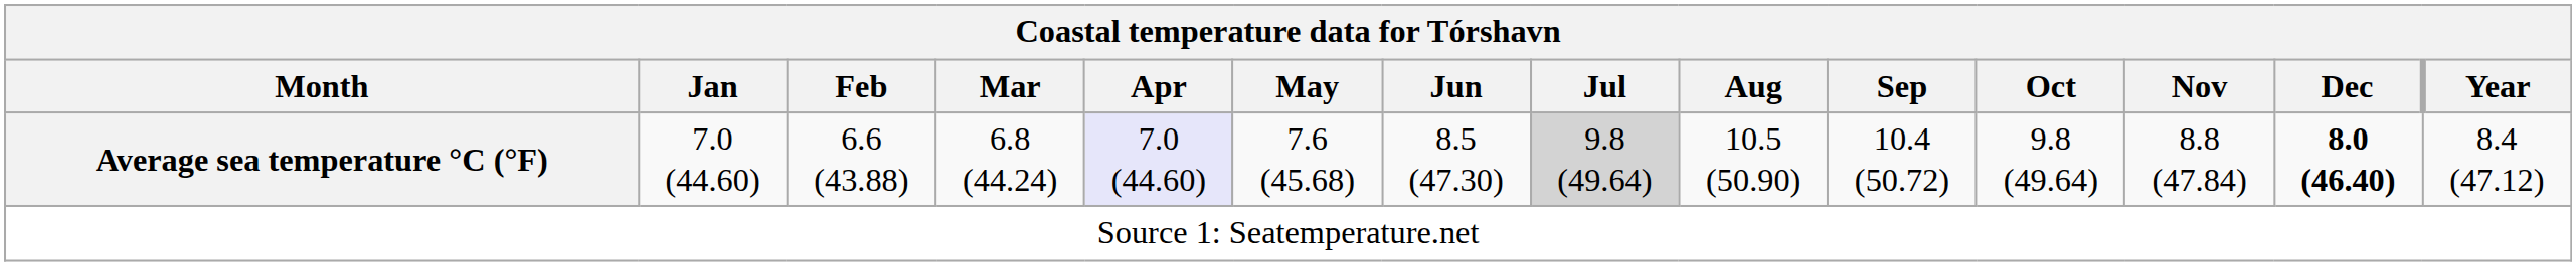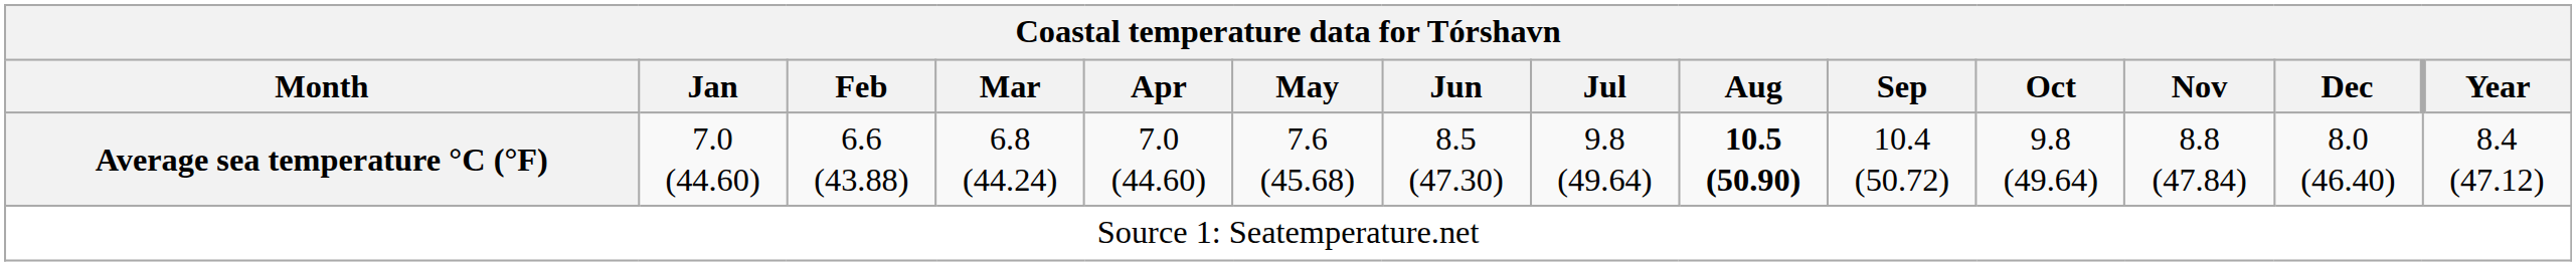row 3 | Apr: lavender background -> no background
row 3 | Jul: lightgrey background -> no background
row 3 | Aug: normal -> bold
row 3 | Dec: bold -> normal
